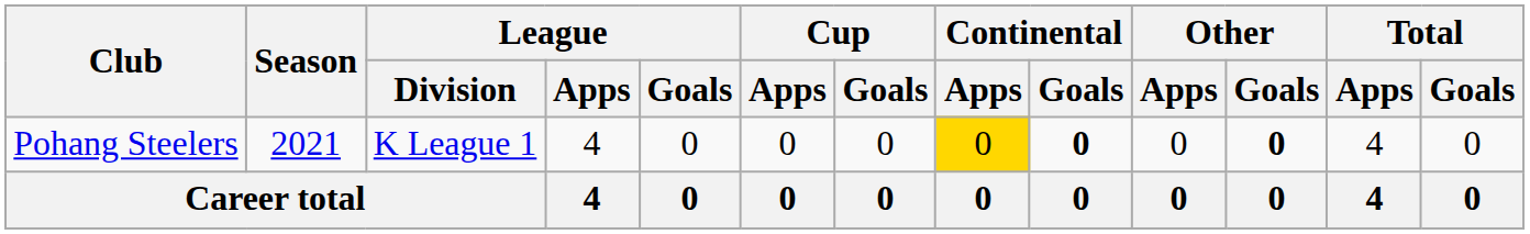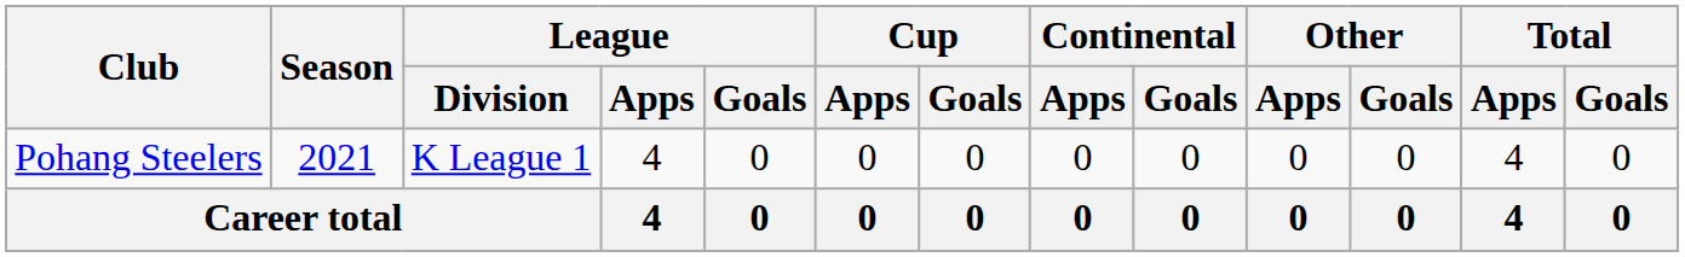Pohang Steelers | Continental / Apps: gold background -> no background
Pohang Steelers | Continental / Goals: bold -> normal
Pohang Steelers | Other / Goals: bold -> normal
